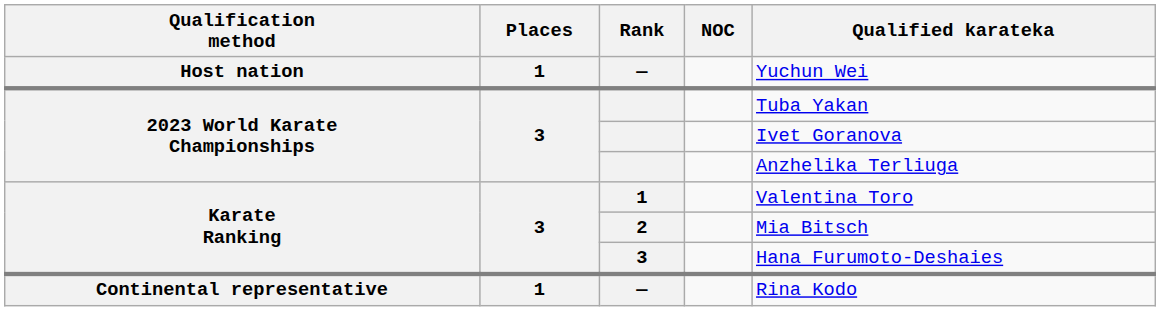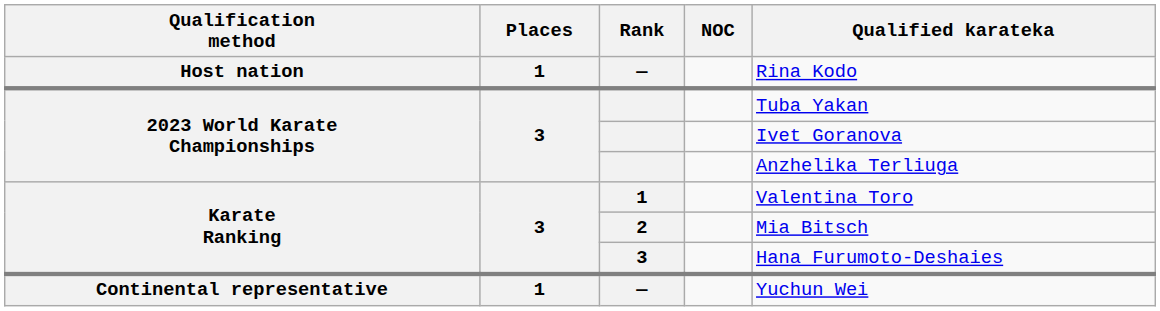Host nation / — | Qualified karateka: Yuchun Wei -> Rina Kodo
Continental representative / — | Qualified karateka: Rina Kodo -> Yuchun Wei
